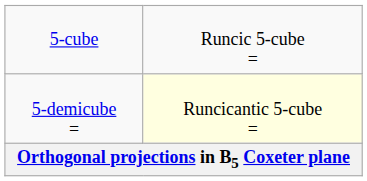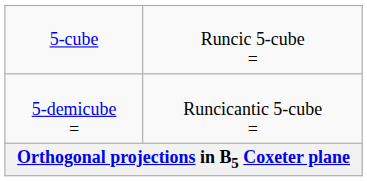5-demicube = | column 2: lightyellow background -> no background
